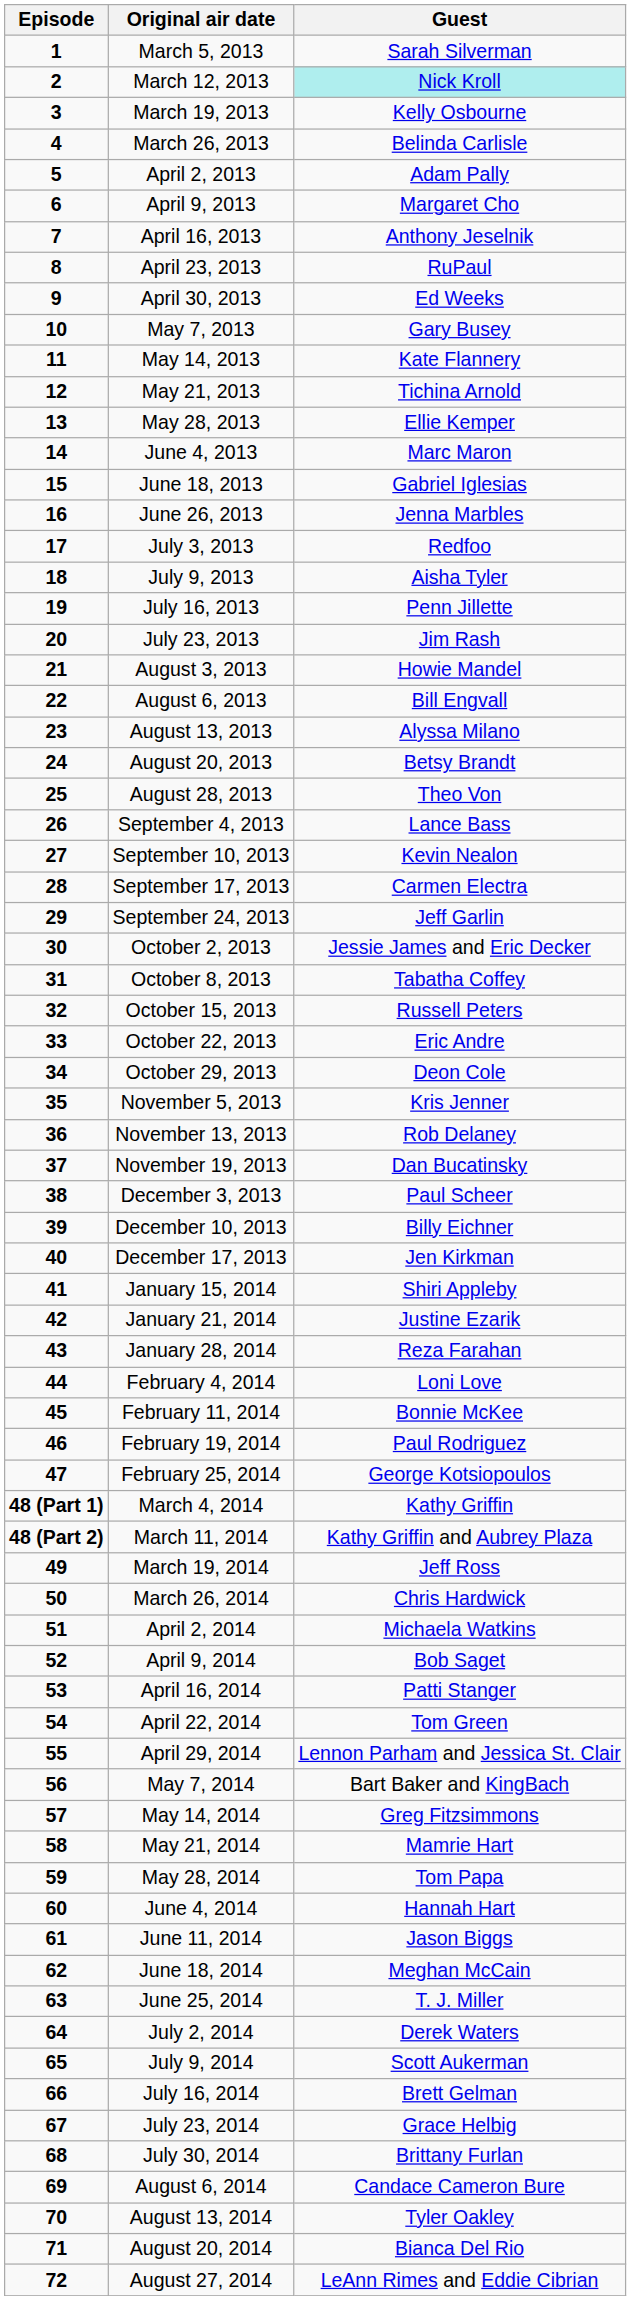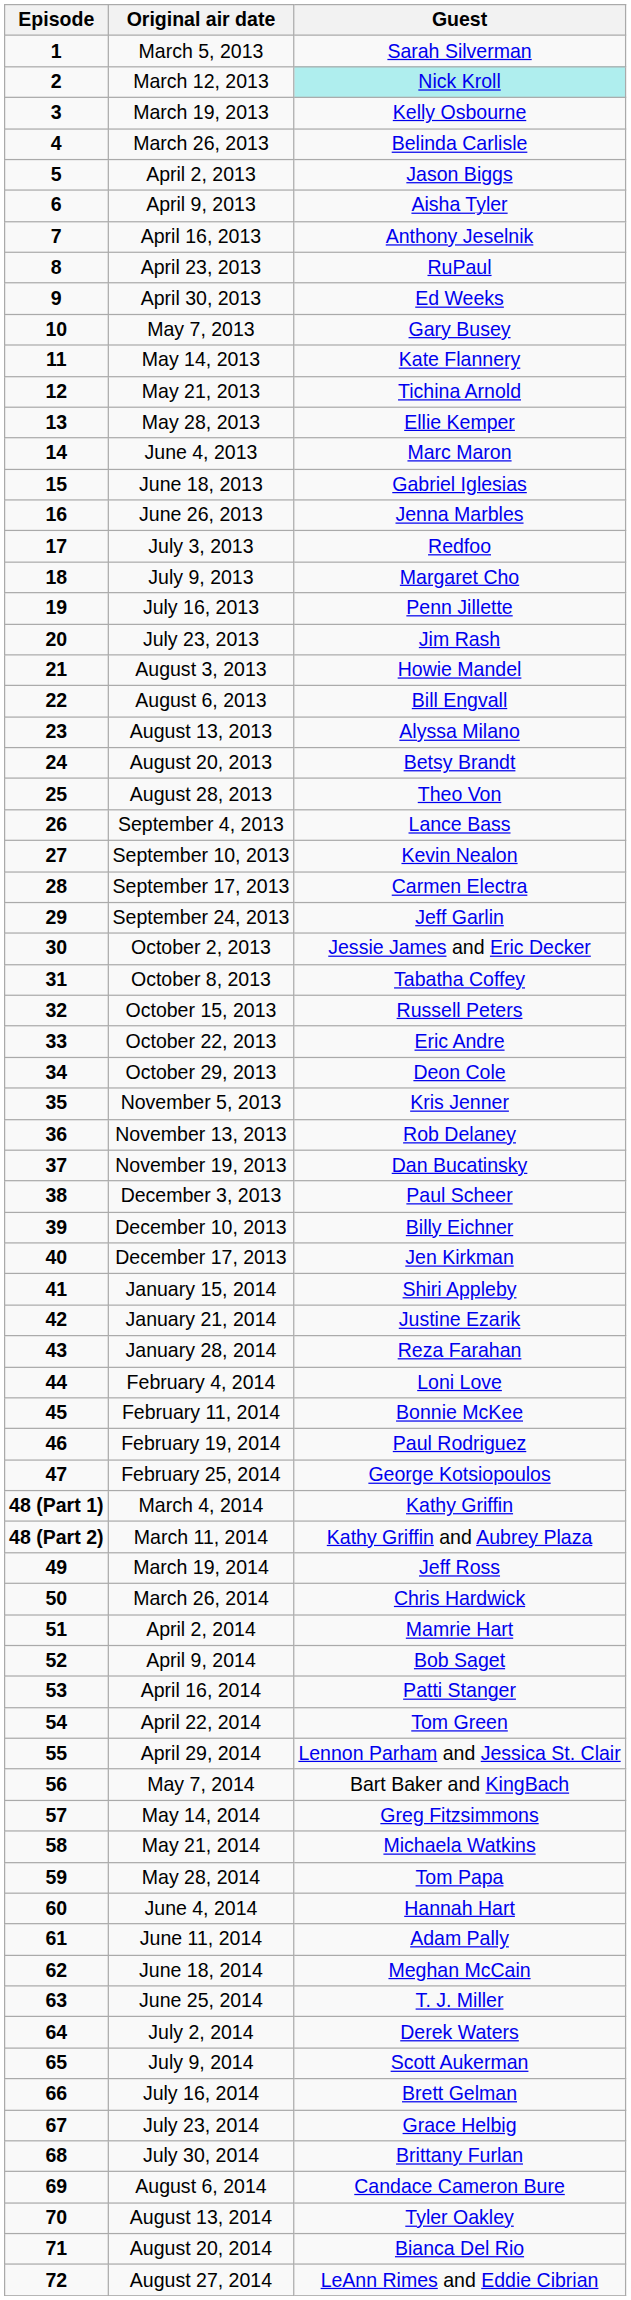April 2, 2013 | Guest: Adam Pally -> Jason Biggs
April 9, 2013 | Guest: Margaret Cho -> Aisha Tyler
July 9, 2013 | Guest: Aisha Tyler -> Margaret Cho
April 2, 2014 | Guest: Michaela Watkins -> Mamrie Hart
May 21, 2014 | Guest: Mamrie Hart -> Michaela Watkins
June 11, 2014 | Guest: Jason Biggs -> Adam Pally
